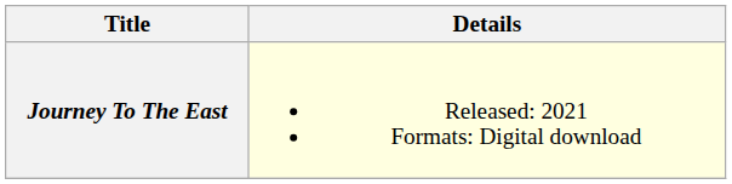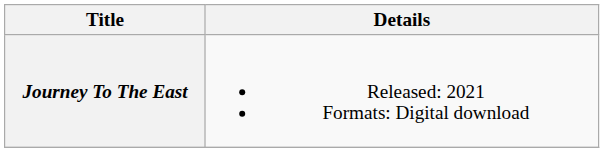Journey To The East | Details: lightyellow background -> no background
